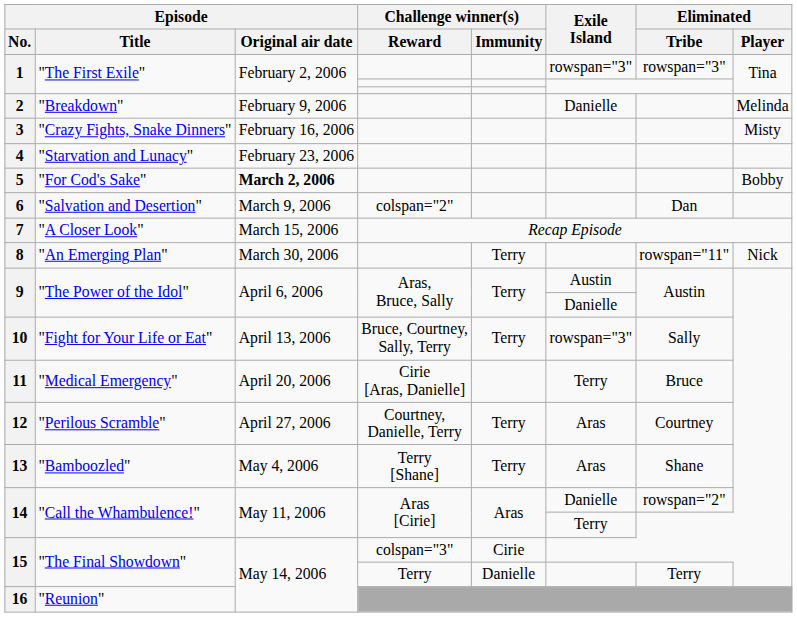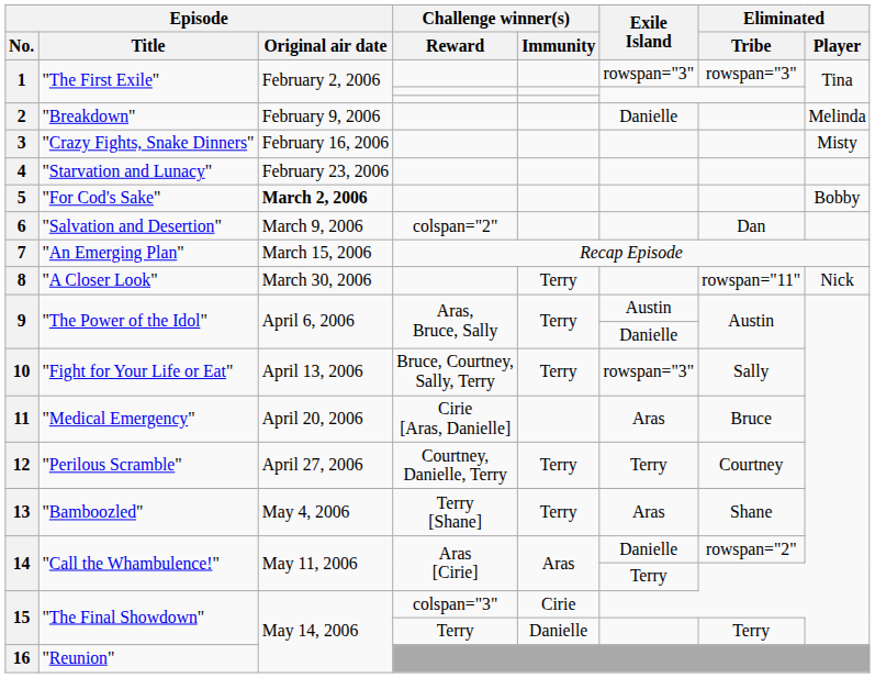7 | Episode / Title: "A Closer Look" -> "An Emerging Plan"
8 | Episode / Title: "An Emerging Plan" -> "A Closer Look"
11 | Exile Island: Terry -> Aras
12 | Exile Island: Aras -> Terry
